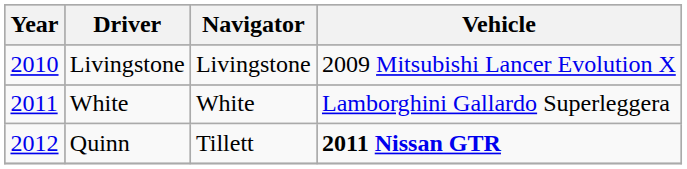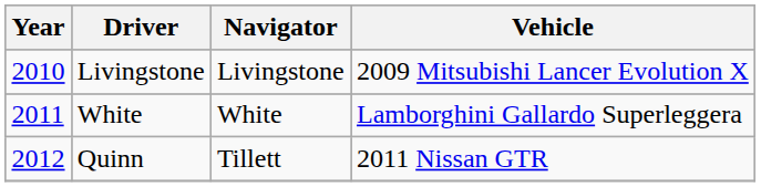Quinn | Vehicle: bold -> normal
